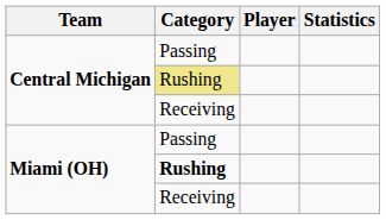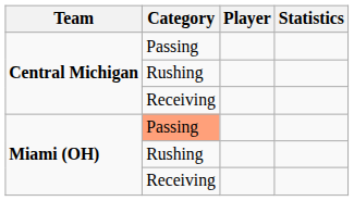Central Michigan / Rushing | Category: khaki background -> no background
Miami (OH) / Passing | Category: no background -> lightsalmon background
Miami (OH) / Rushing | Category: bold -> normal
